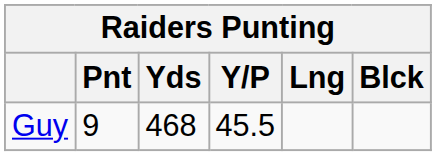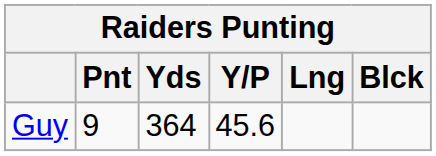Guy | Yds: 468 -> 364
Guy | Y/P: 45.5 -> 45.6
